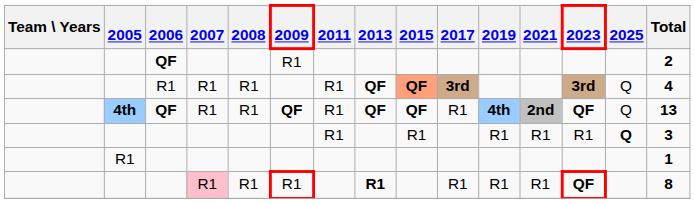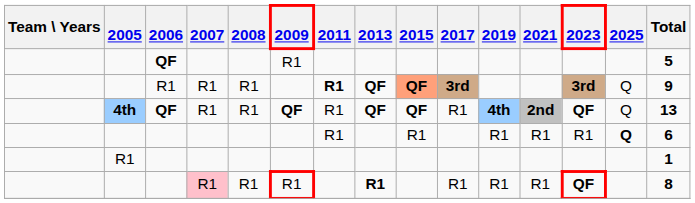row 2 | Total: 2 -> 5
row 3 | 2011: normal -> bold
row 3 | Total: 4 -> 9
row 5 | Total: 3 -> 6
